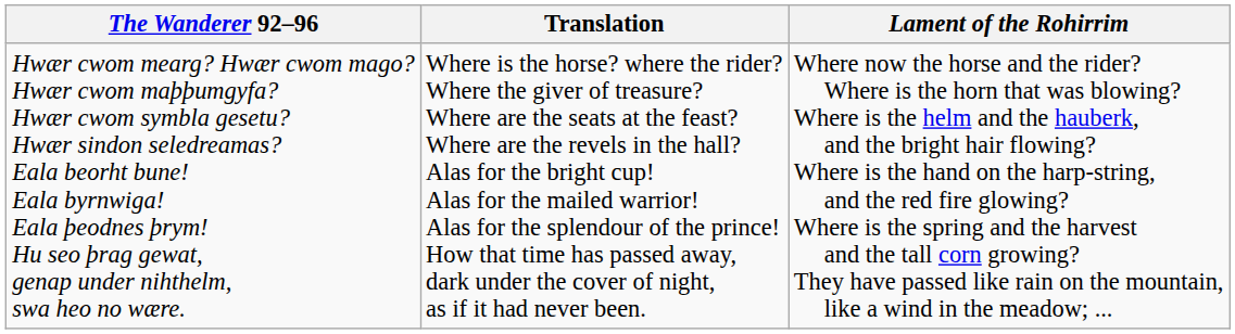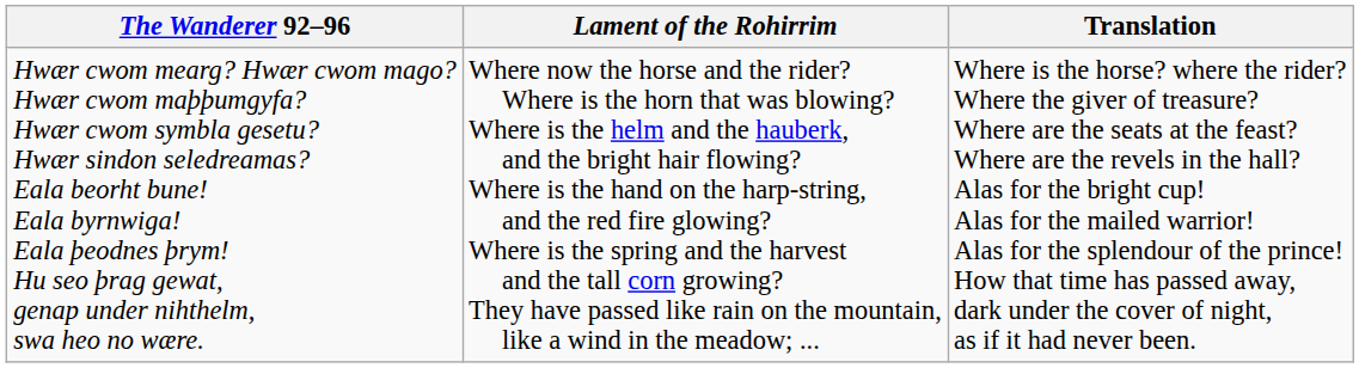columns swapped: Translation <-> Lament of the Rohirrim
